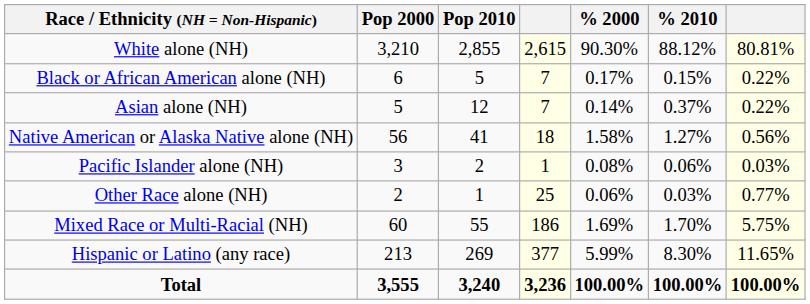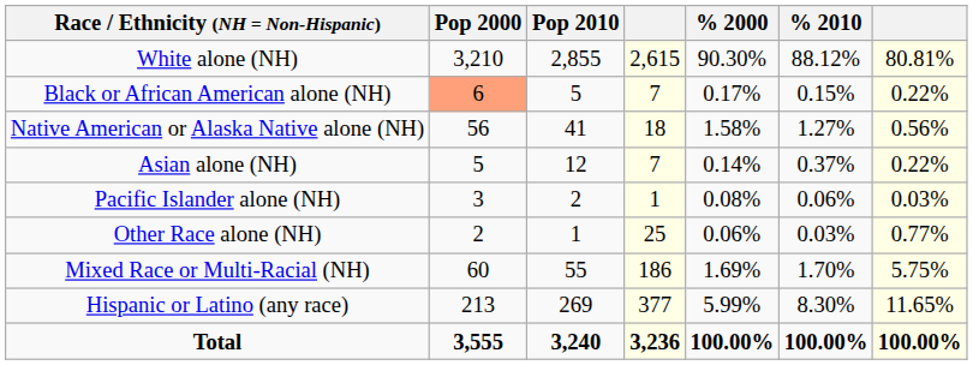Black or African American alone (NH) | Pop 2000: no background -> lightsalmon background
rows swapped: Native American or Alaska Native alone (NH) <-> Asian alone (NH)
